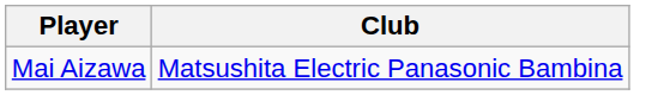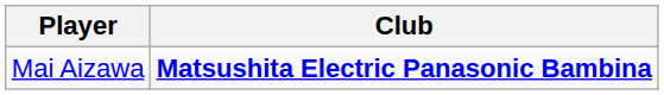Mai Aizawa | Club: normal -> bold
